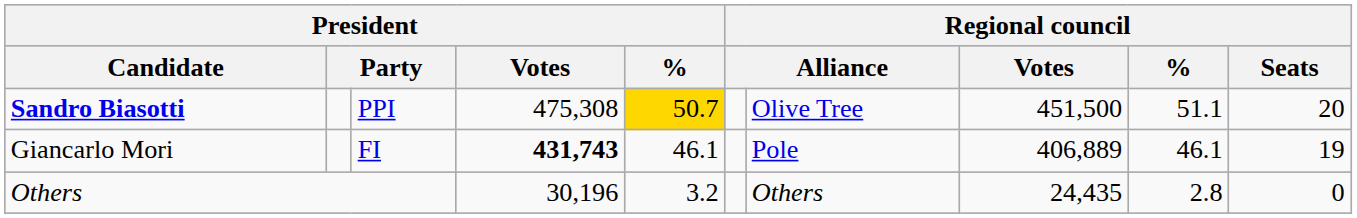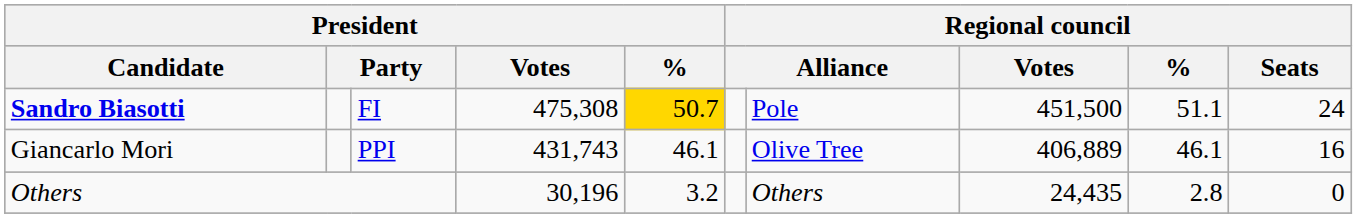Sandro Biasotti | column 3: PPI -> FI
Sandro Biasotti | column 7: Olive Tree -> Pole
Sandro Biasotti | Regional council / Seats: 20 -> 24
Giancarlo Mori | column 3: FI -> PPI
Giancarlo Mori | President / Votes: bold -> normal
Giancarlo Mori | column 7: Pole -> Olive Tree
Giancarlo Mori | Regional council / Seats: 19 -> 16
